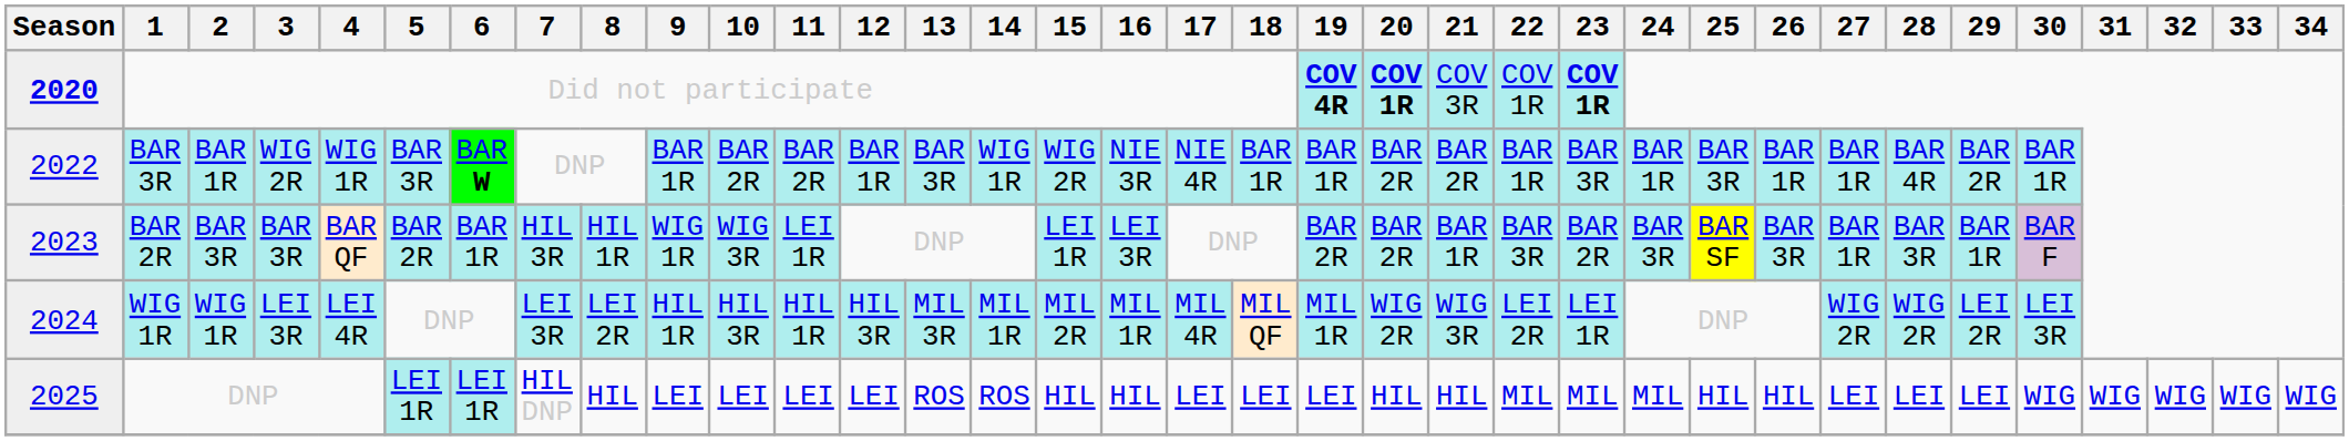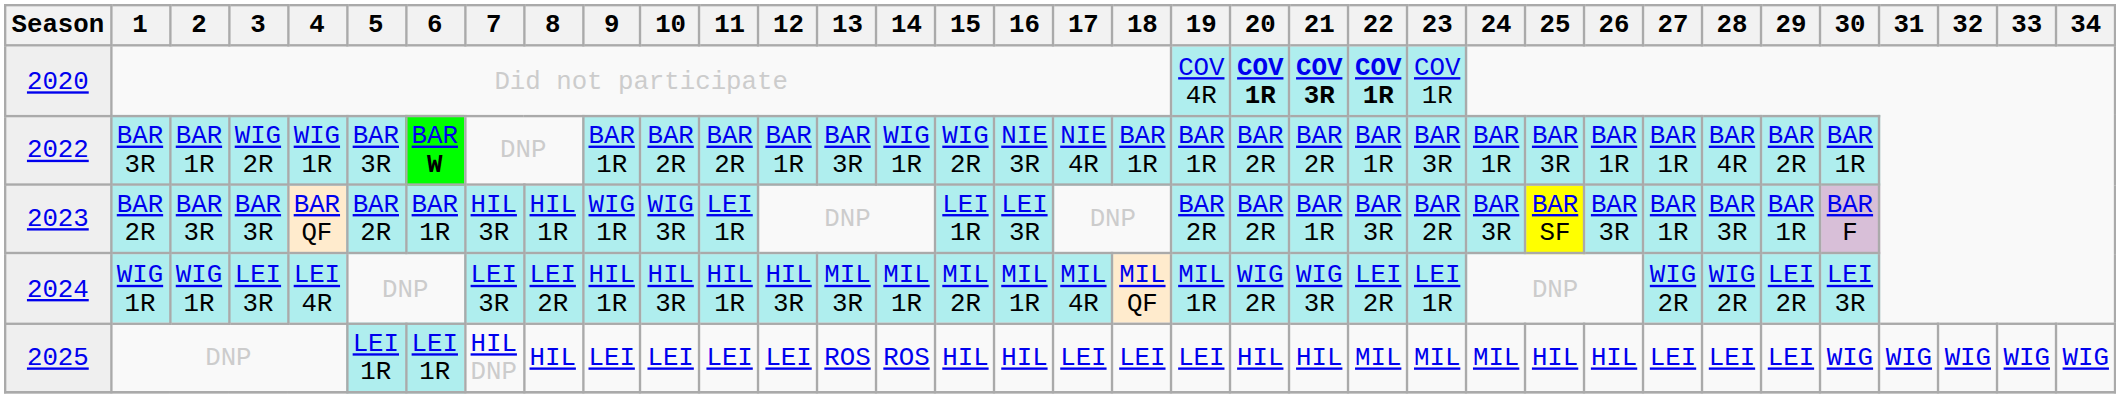Did not participate | Season: bold -> normal
Did not participate | 19: bold -> normal
Did not participate | 21: normal -> bold
Did not participate | 22: normal -> bold
Did not participate | 23: bold -> normal
